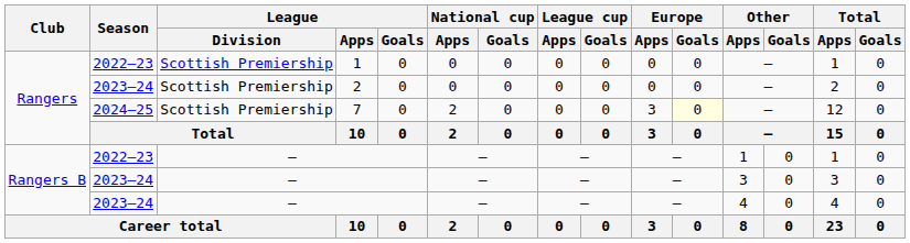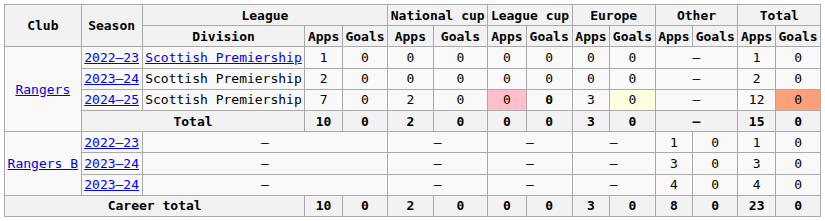7 | League cup / Apps: no background -> pink background
7 | League cup / Goals: normal -> bold
7 | Total / Goals: no background -> lightsalmon background
